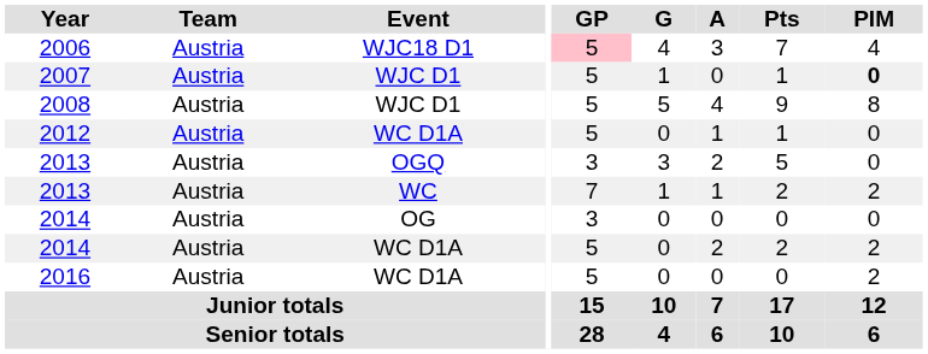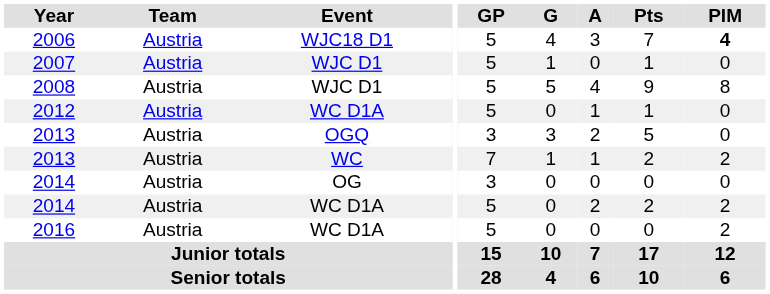2006 | GP: pink background -> no background
2006 | PIM: normal -> bold
2007 | PIM: bold -> normal
